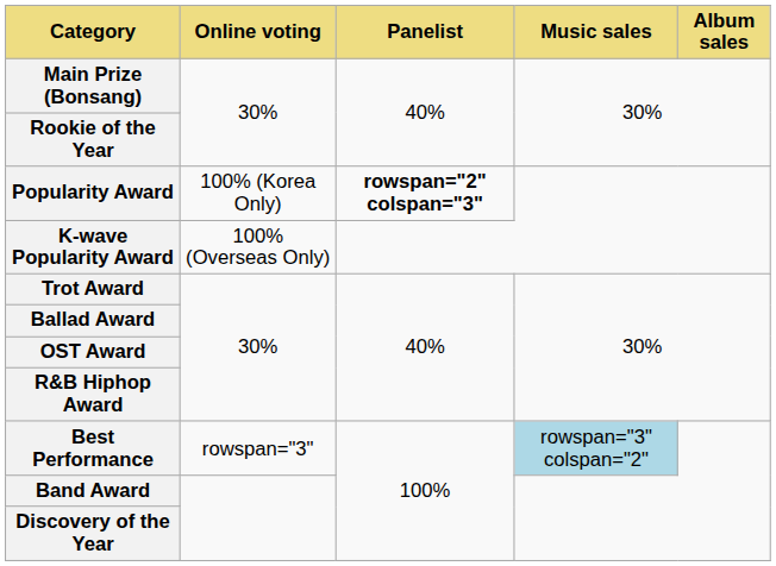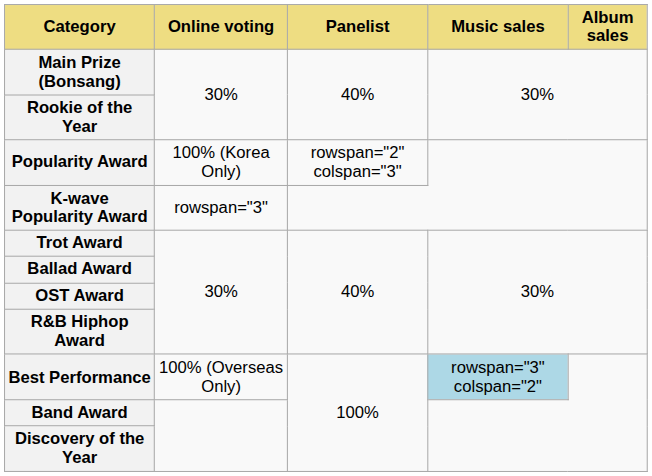Popularity Award | Panelist: bold -> normal
K-wave Popularity Award | Online voting: 100% (Overseas Only) -> rowspan="3"
Best Performance | Online voting: rowspan="3" -> 100% (Overseas Only)
